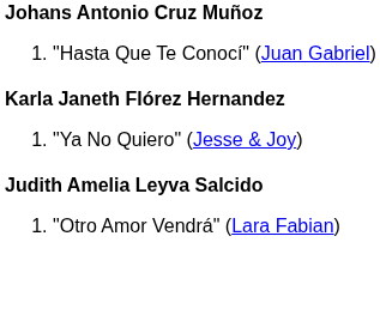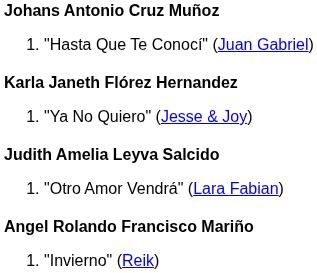+ row: Angel Rolando Francisco Mariño "Invierno" (Reik)
